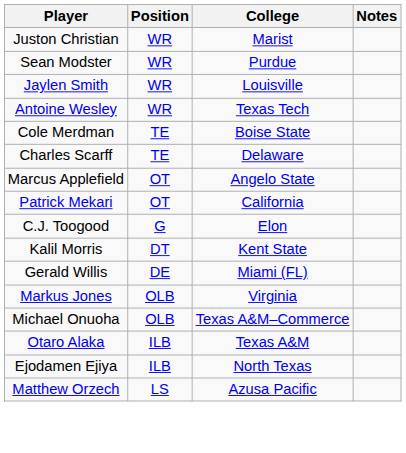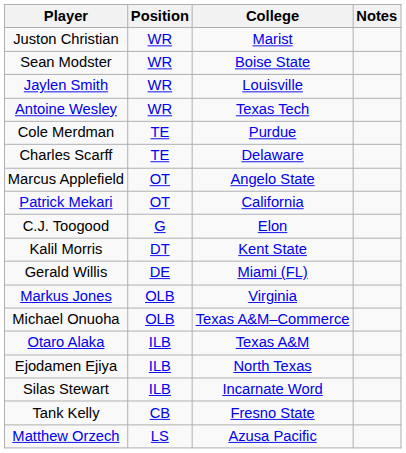Sean Modster | College: Purdue -> Boise State
Cole Merdman | College: Boise State -> Purdue
+ row: Silas Stewart | ILB | Incarnate Word
+ row: Tank Kelly | CB | Fresno State
